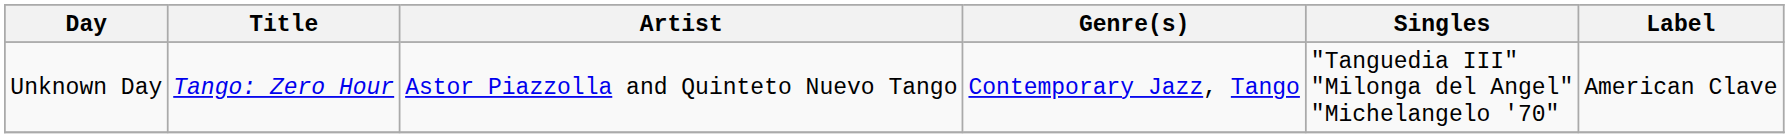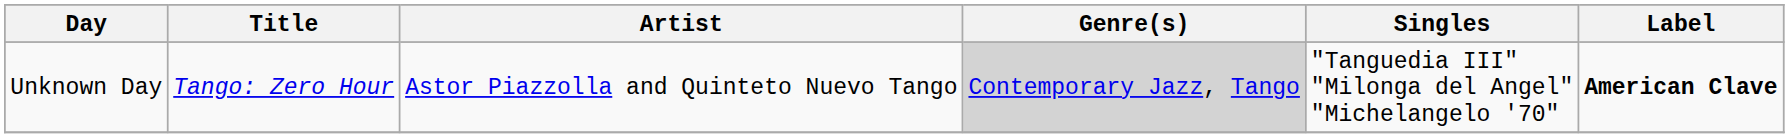Unknown Day | Genre(s): no background -> lightgrey background
Unknown Day | Label: normal -> bold
